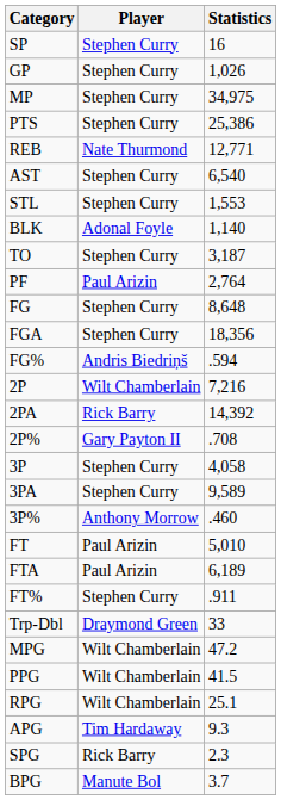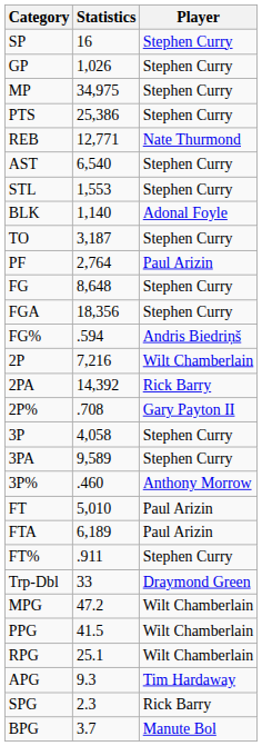columns swapped: Player <-> Statistics
